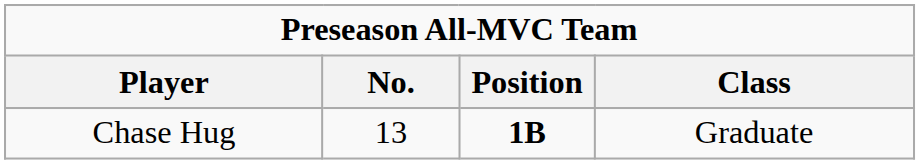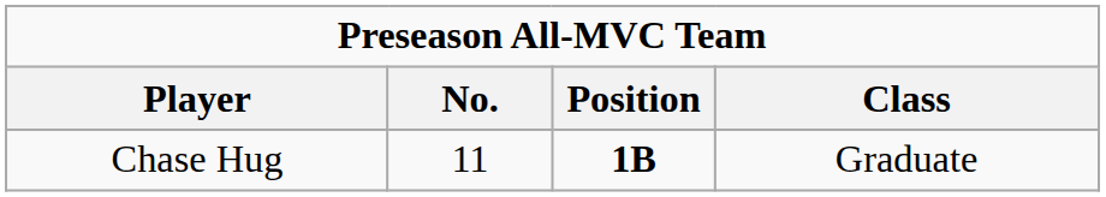Chase Hug | No.: 13 -> 11
